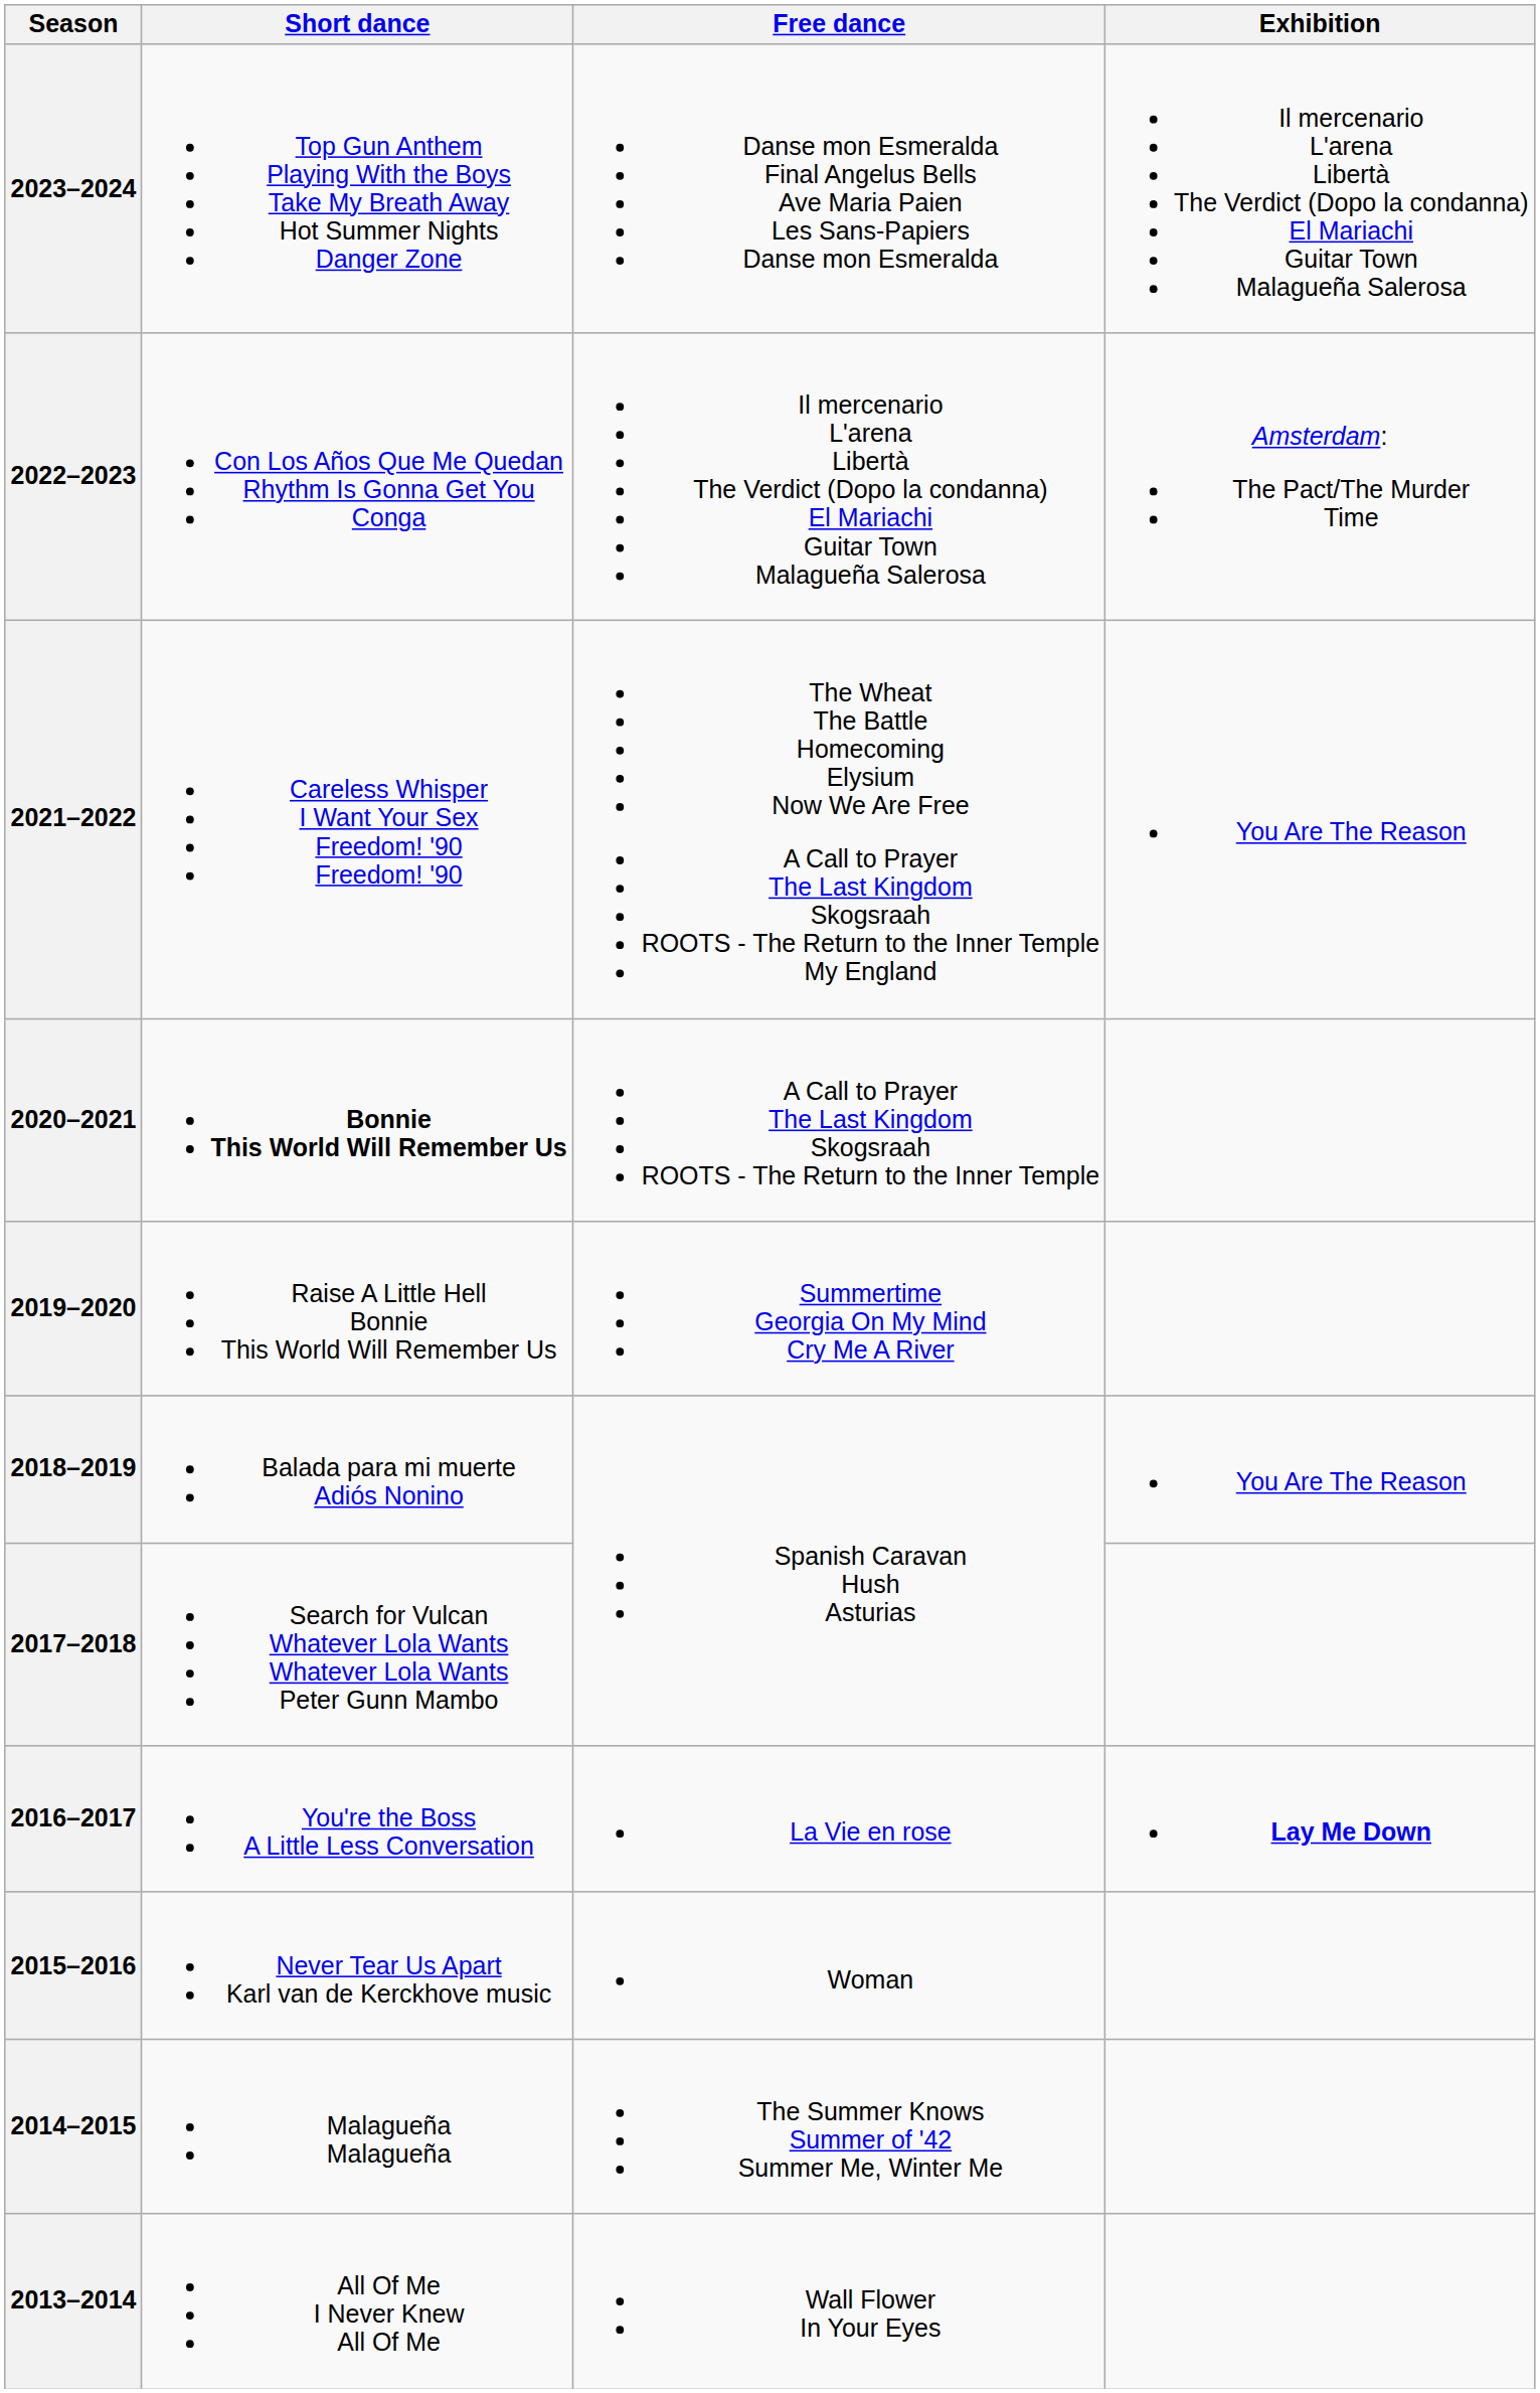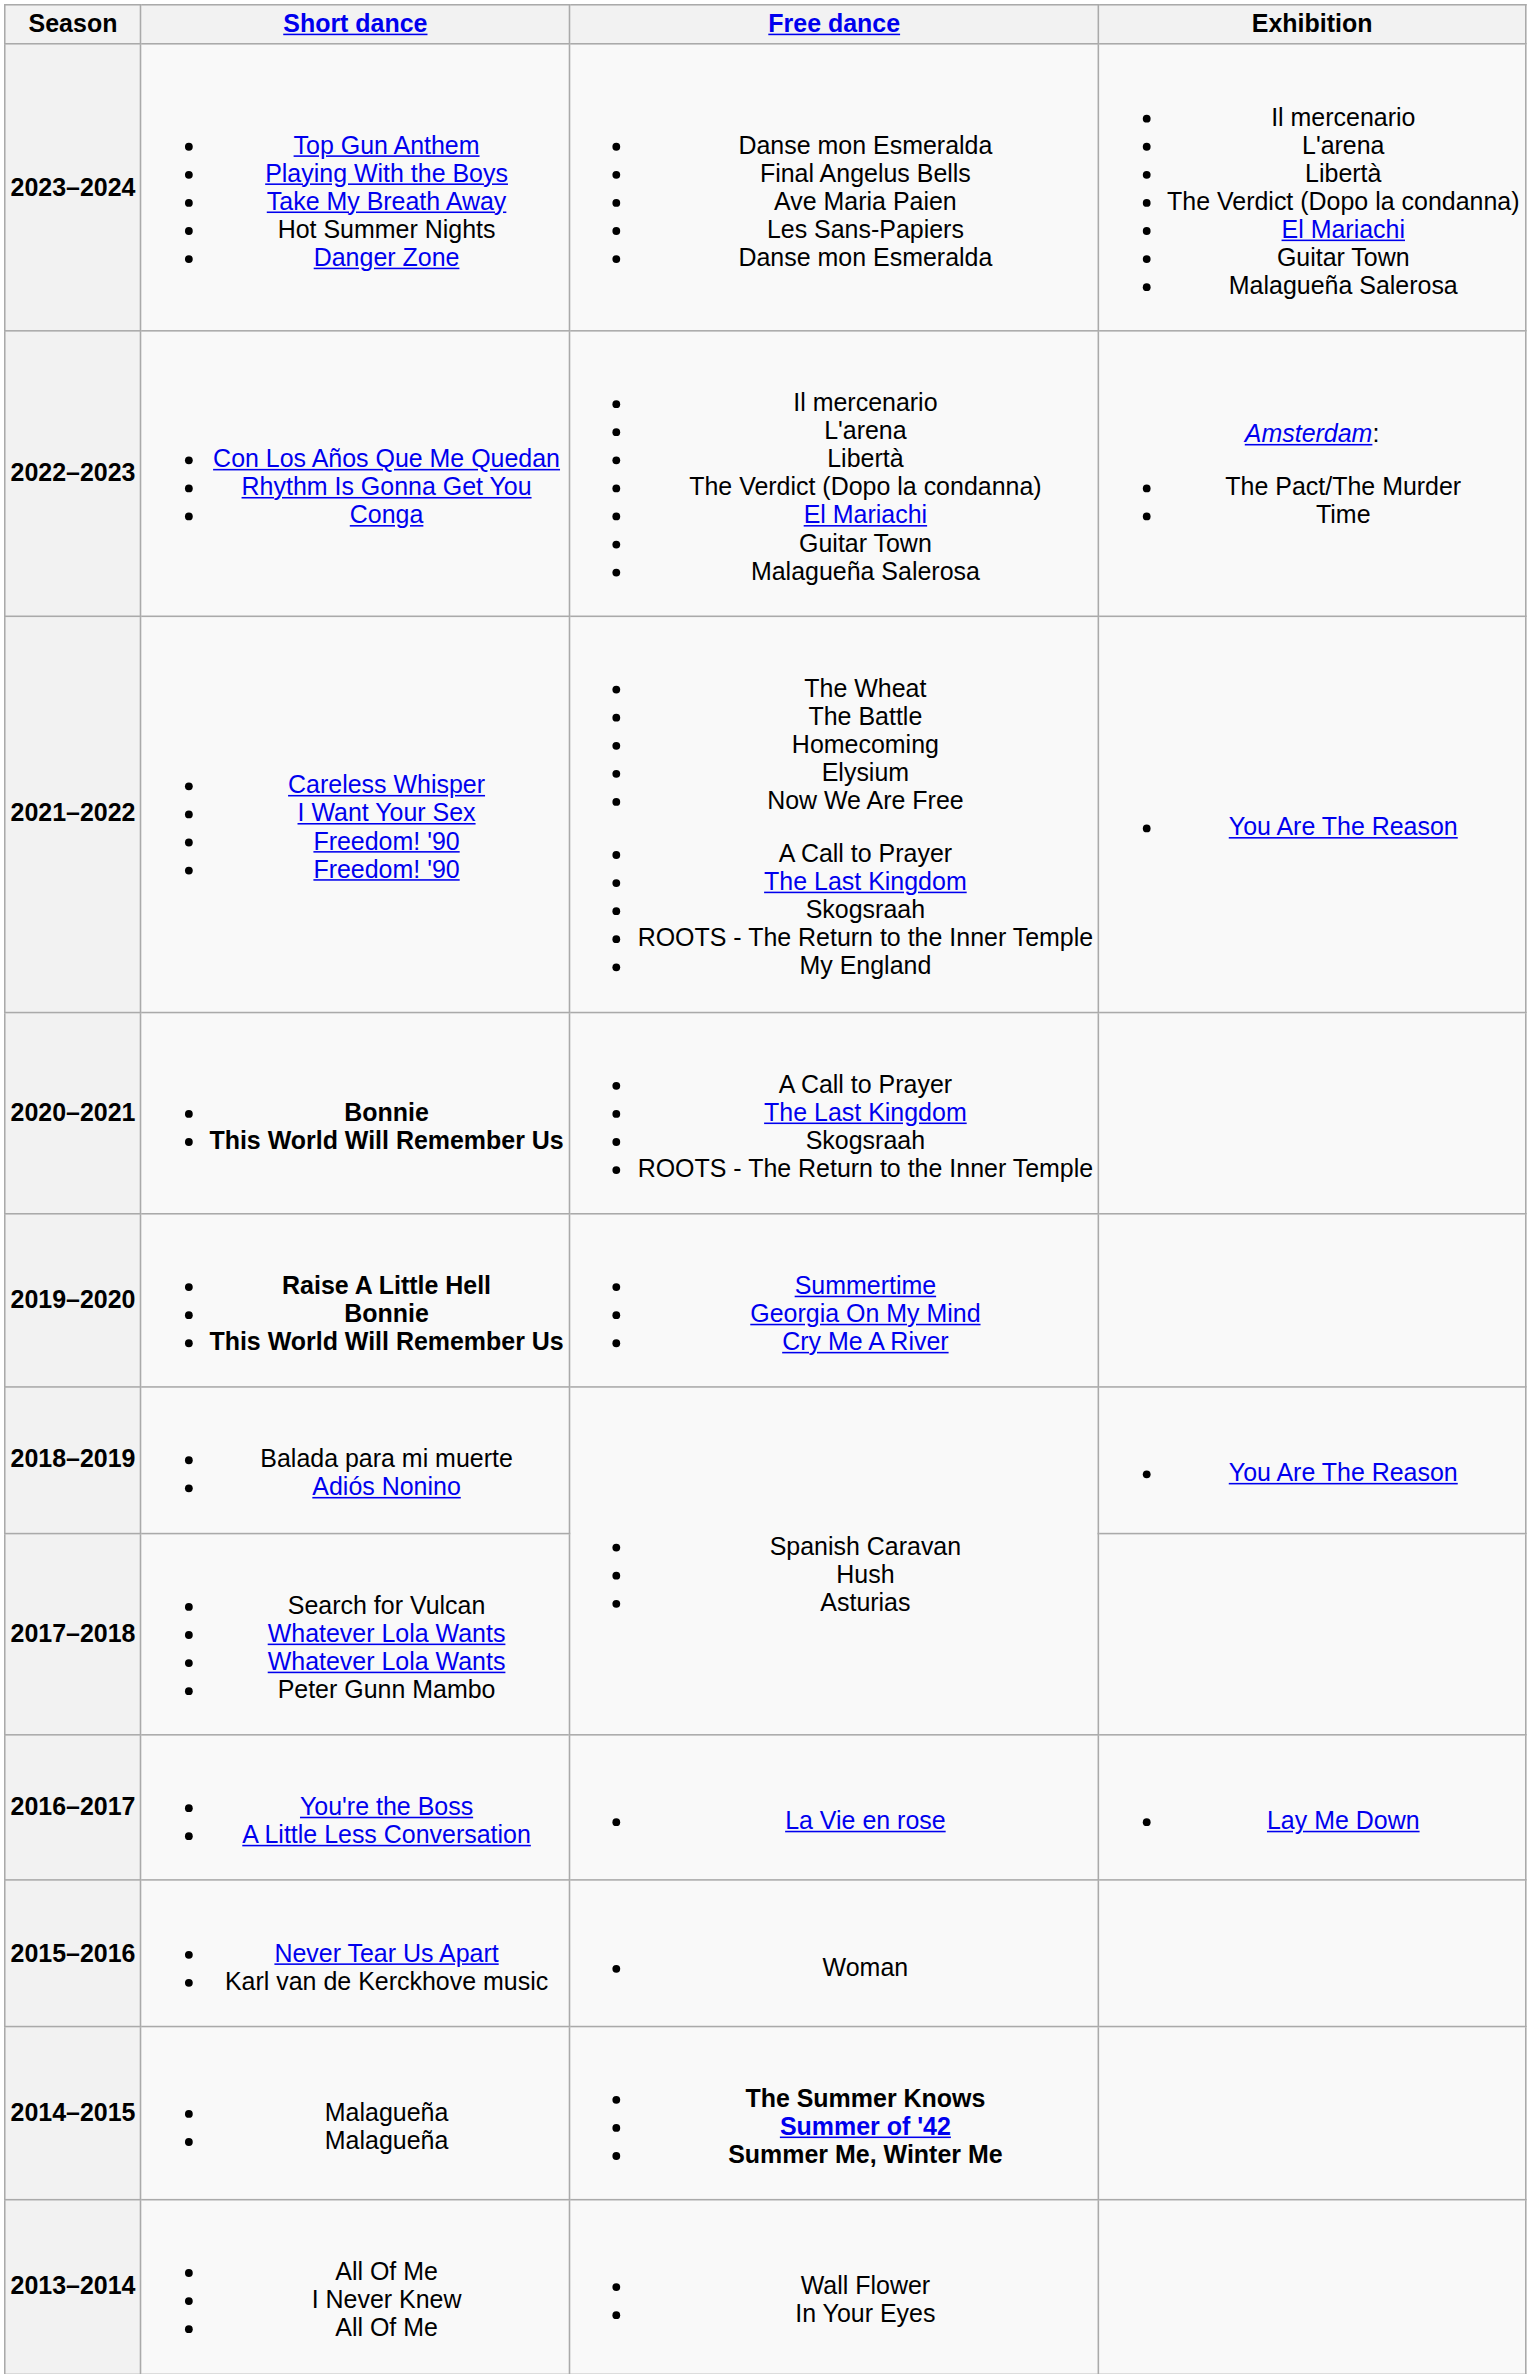2019–2020 | Short dance: normal -> bold
2016–2017 | Exhibition: bold -> normal
2014–2015 | Free dance: normal -> bold
